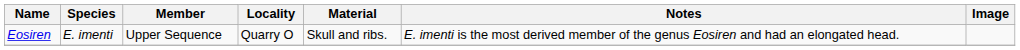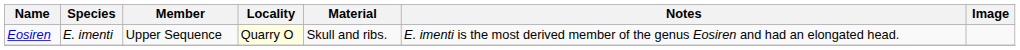Eosiren | Locality: no background -> lightyellow background
